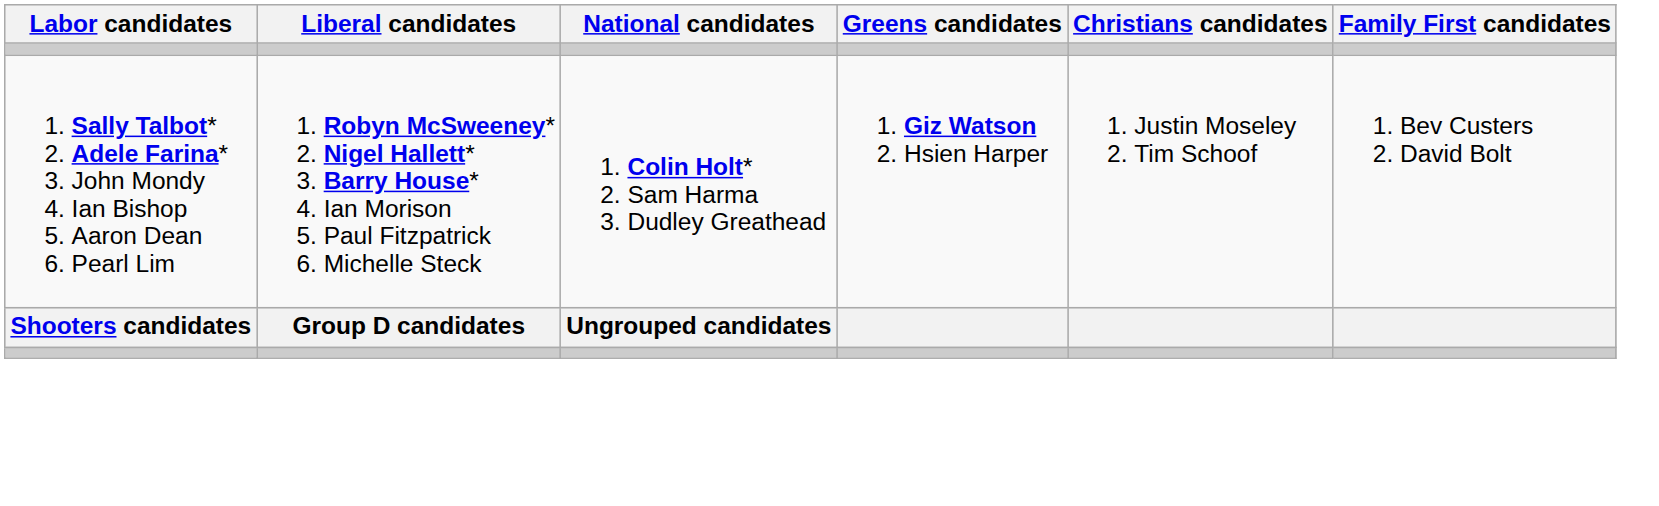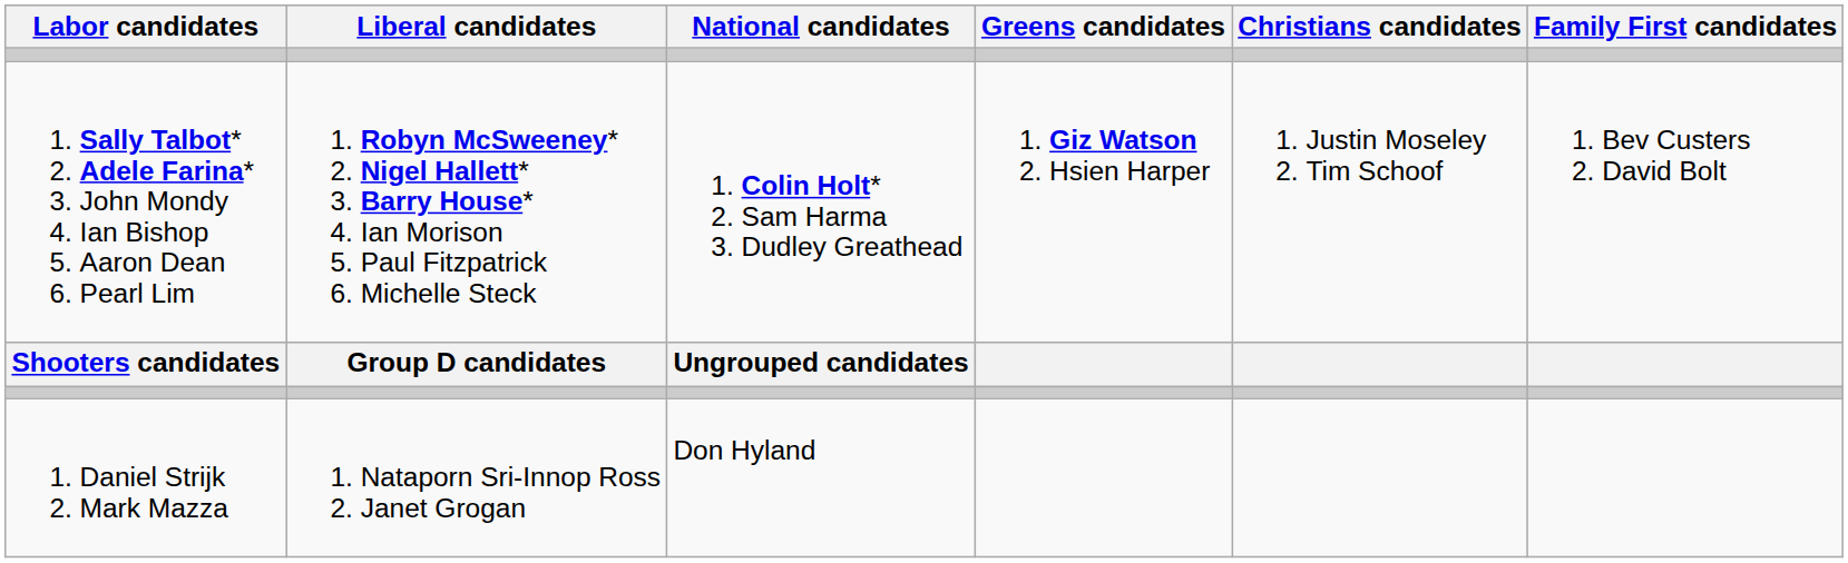+ row: Daniel Strijk Mark Mazza | Nataporn Sri-Innop Ross Janet Grogan | Don Hyland
